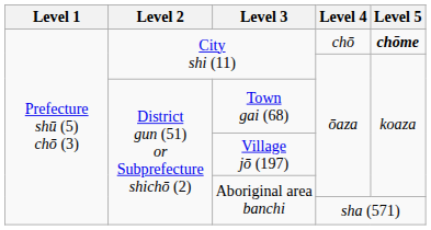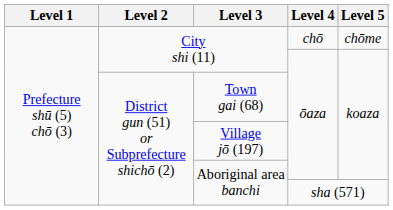City shi (11) / chō | Level 5: bold -> normal
